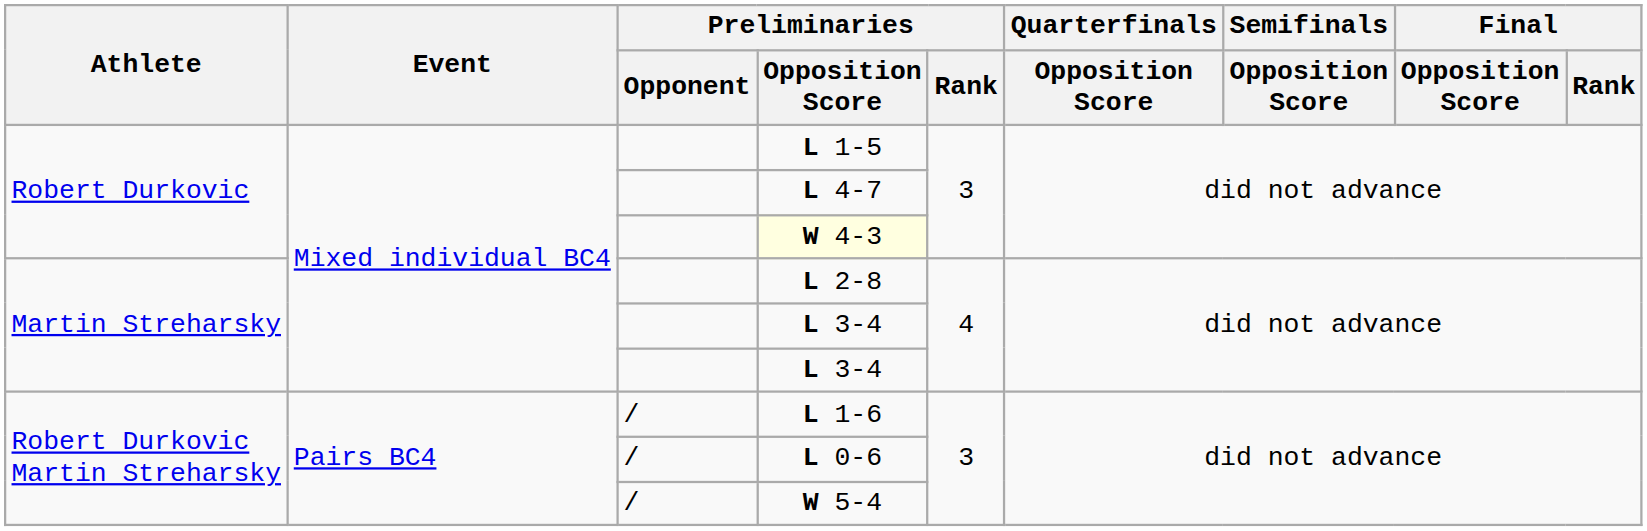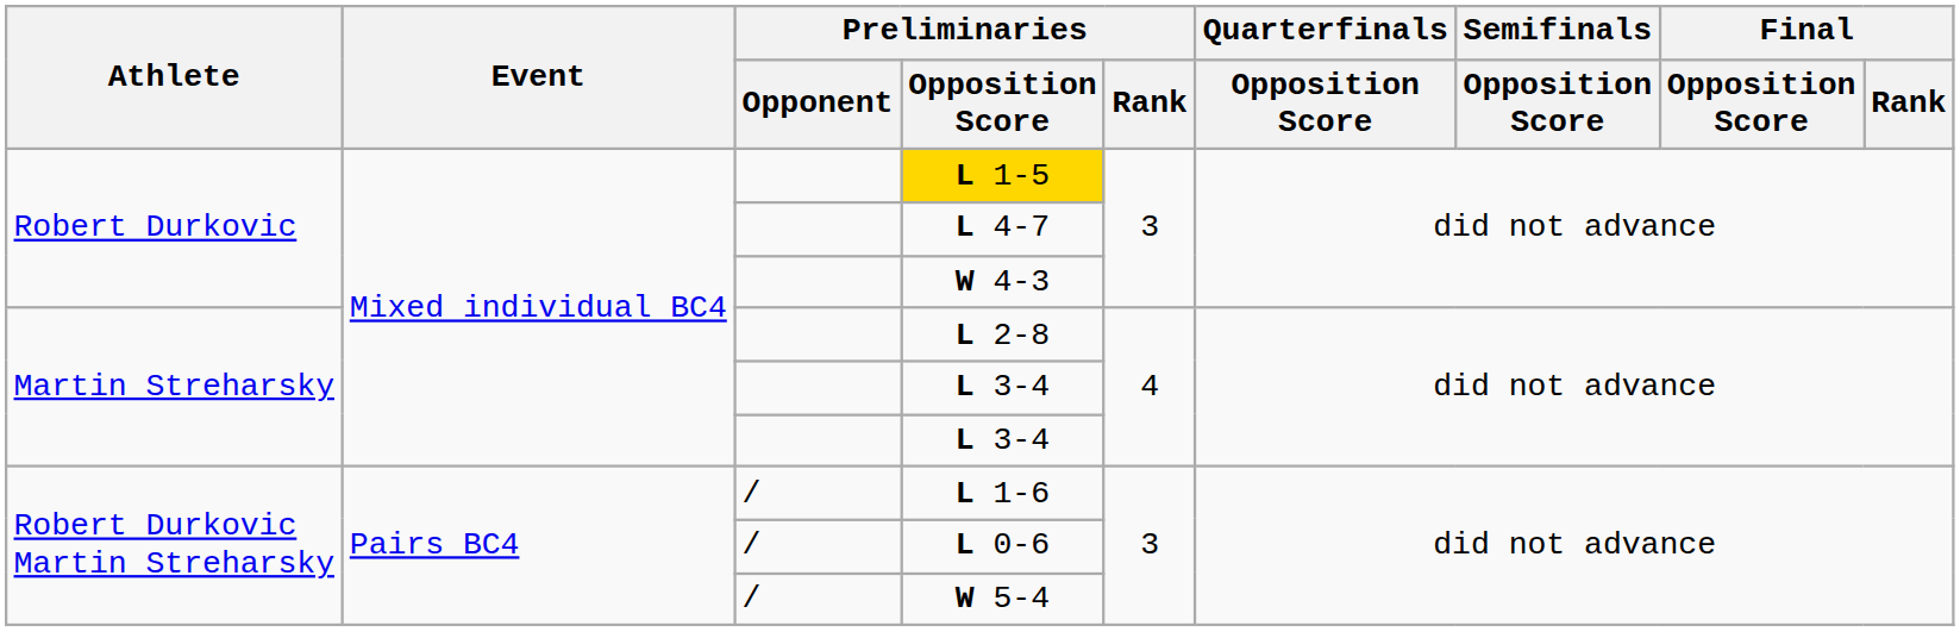L 1-5 | Preliminaries / Opposition Score: no background -> gold background
W 4-3 | Preliminaries / Opposition Score: lightyellow background -> no background
